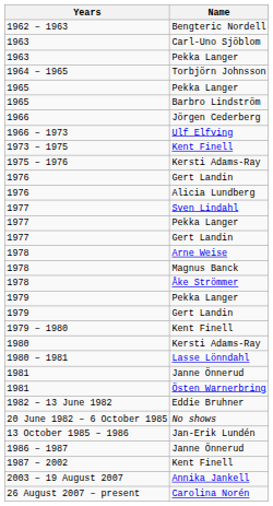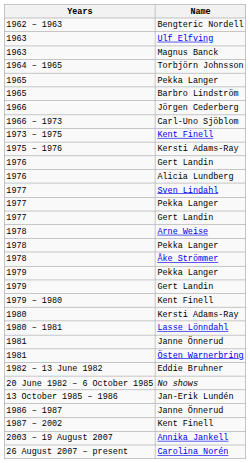row 3 | Name: Carl-Uno Sjöblom -> Ulf Elfving
row 4 | Name: Pekka Langer -> Magnus Banck
row 9 | Name: Ulf Elfving -> Carl-Uno Sjöblom
row 18 | Name: Magnus Banck -> Pekka Langer
